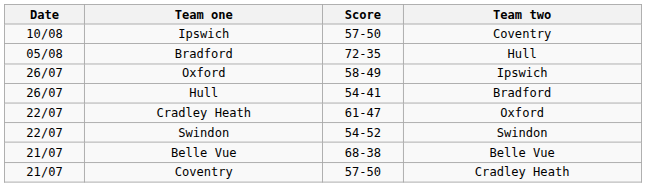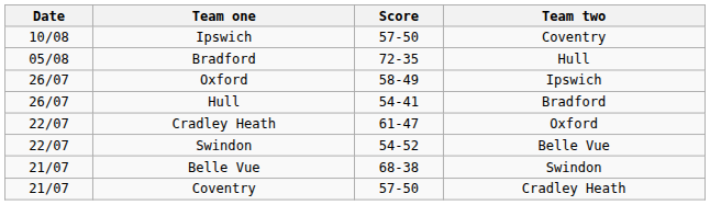row 7 | Team two: Swindon -> Belle Vue
row 8 | Team two: Belle Vue -> Swindon
